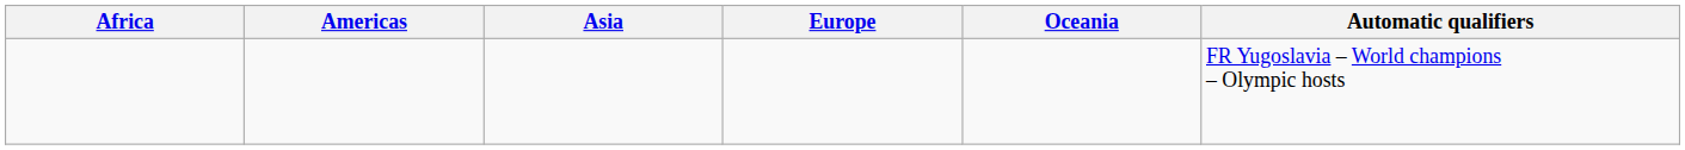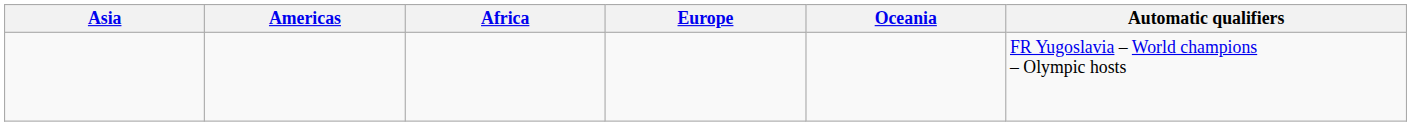columns swapped: Africa <-> Asia
